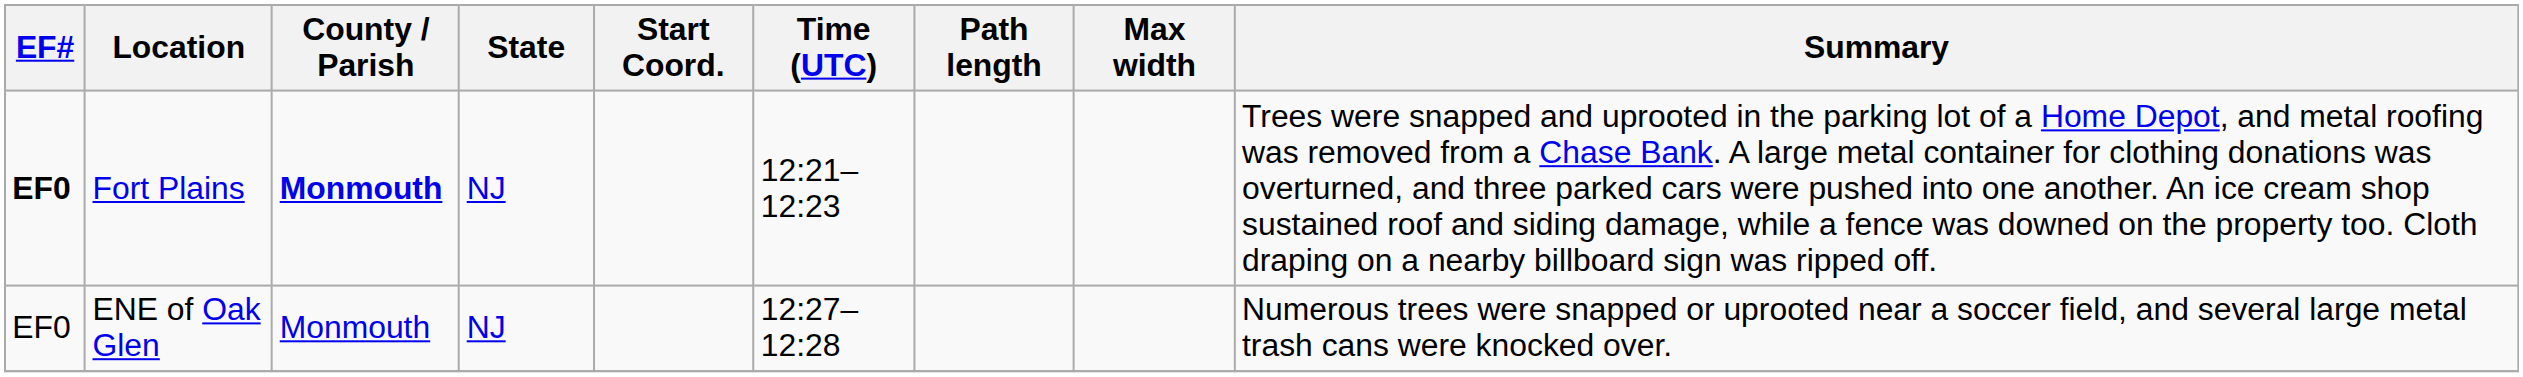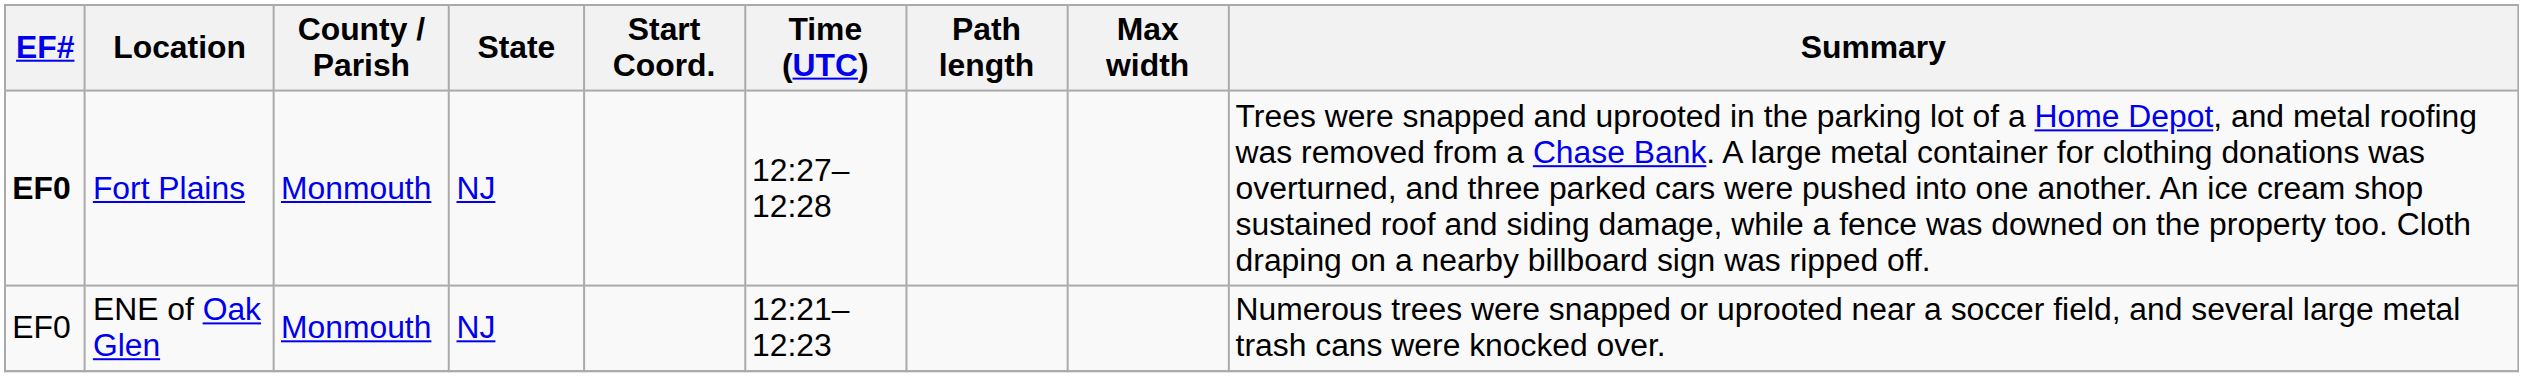Fort Plains | County / Parish: bold -> normal
Fort Plains | Time (UTC): 12:21–12:23 -> 12:27–12:28
ENE of Oak Glen | Time (UTC): 12:27–12:28 -> 12:21–12:23
